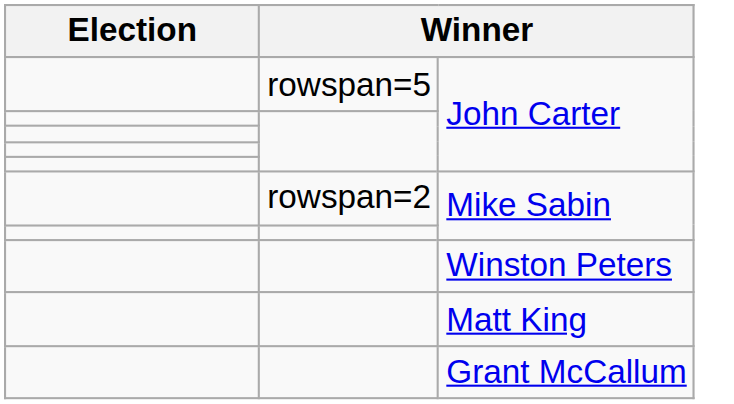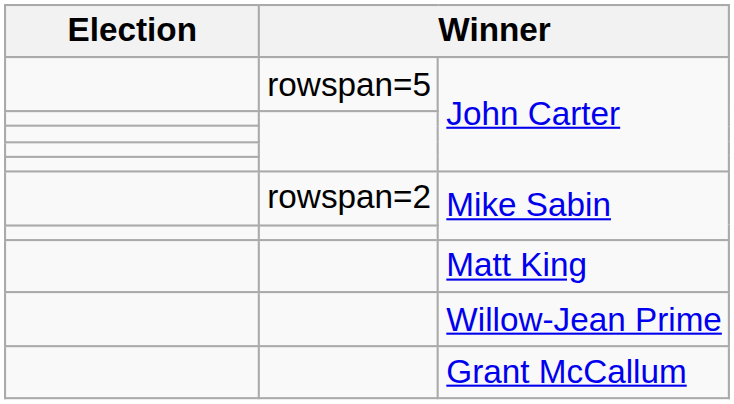- row: Winston Peters
+ row: Willow-Jean Prime
